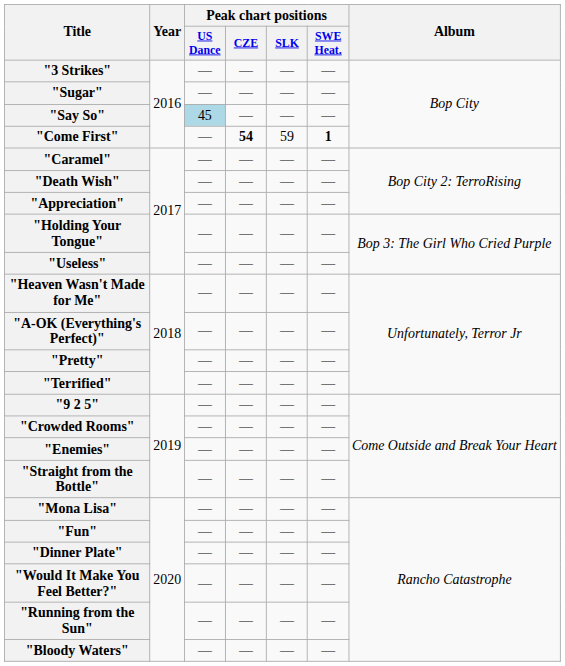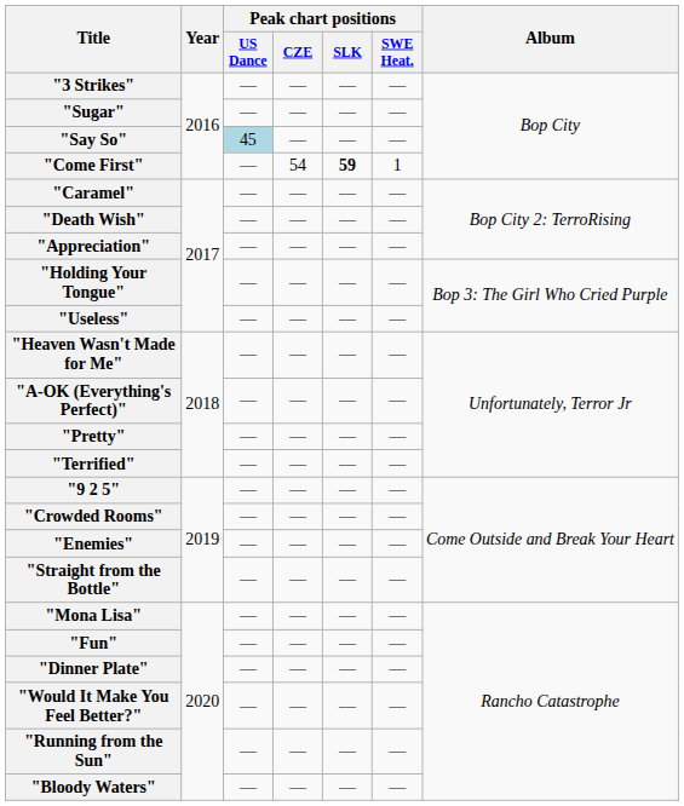"Come First" | Peak chart positions / CZE: bold -> normal
"Come First" | Peak chart positions / SLK: normal -> bold
"Come First" | Peak chart positions / SWE Heat.: bold -> normal
